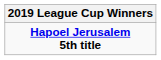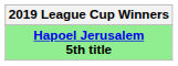row 2 | column 1: no background -> lightgreen background
